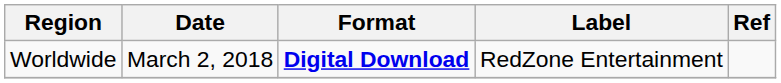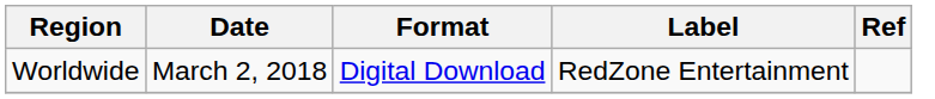Worldwide | Format: bold -> normal
